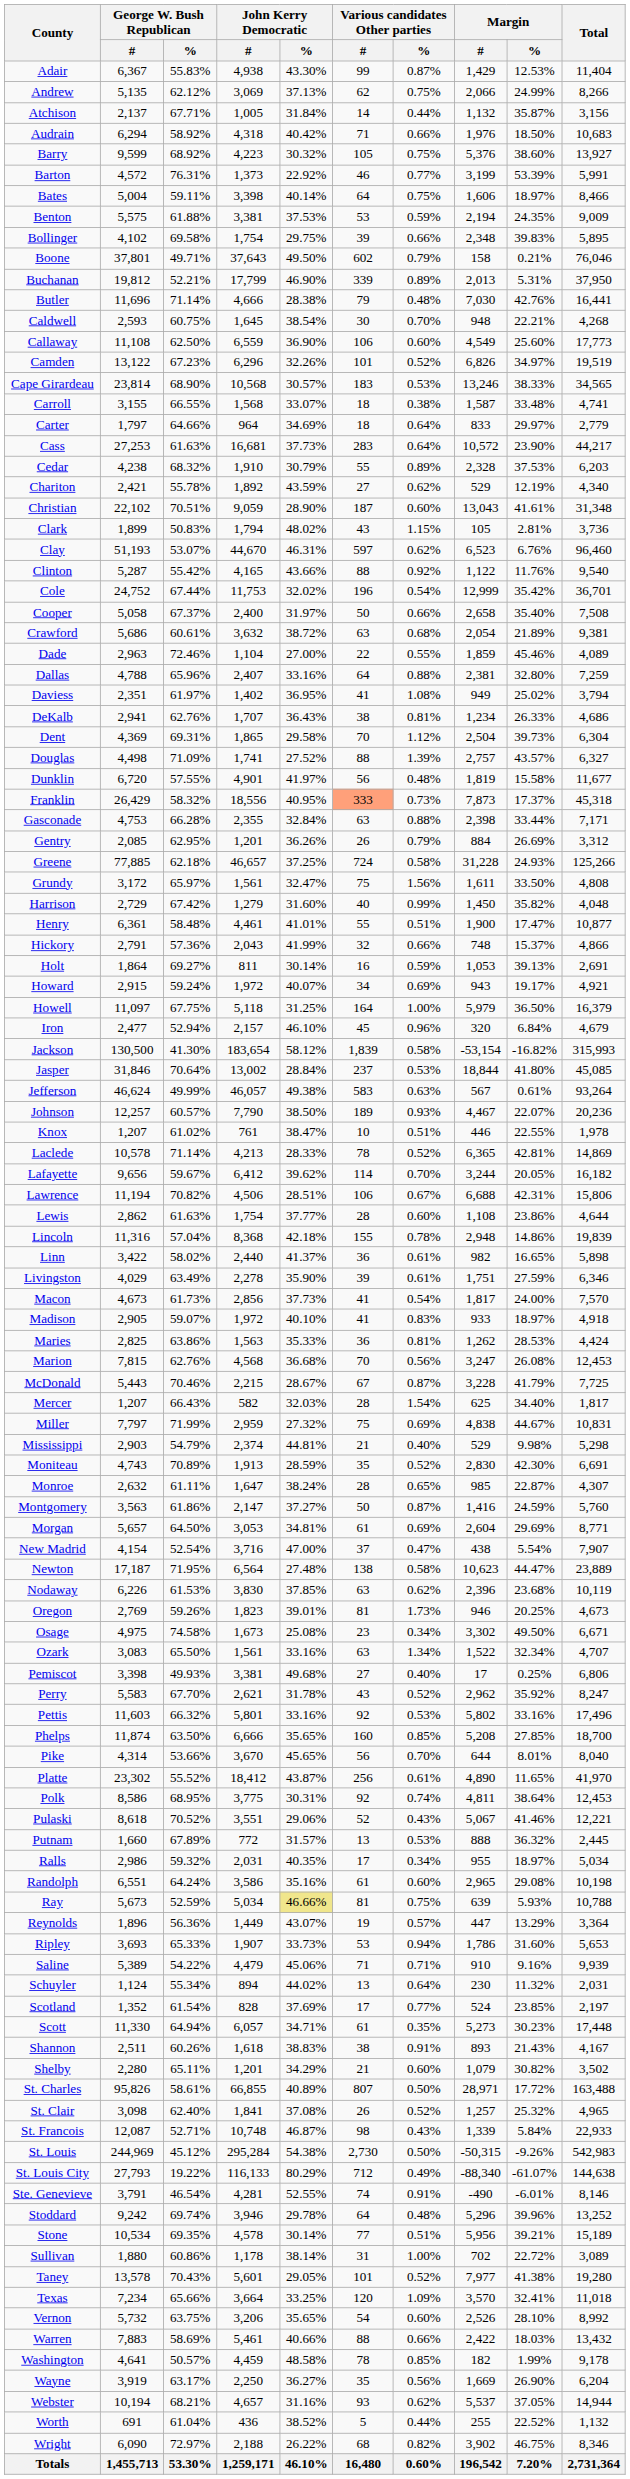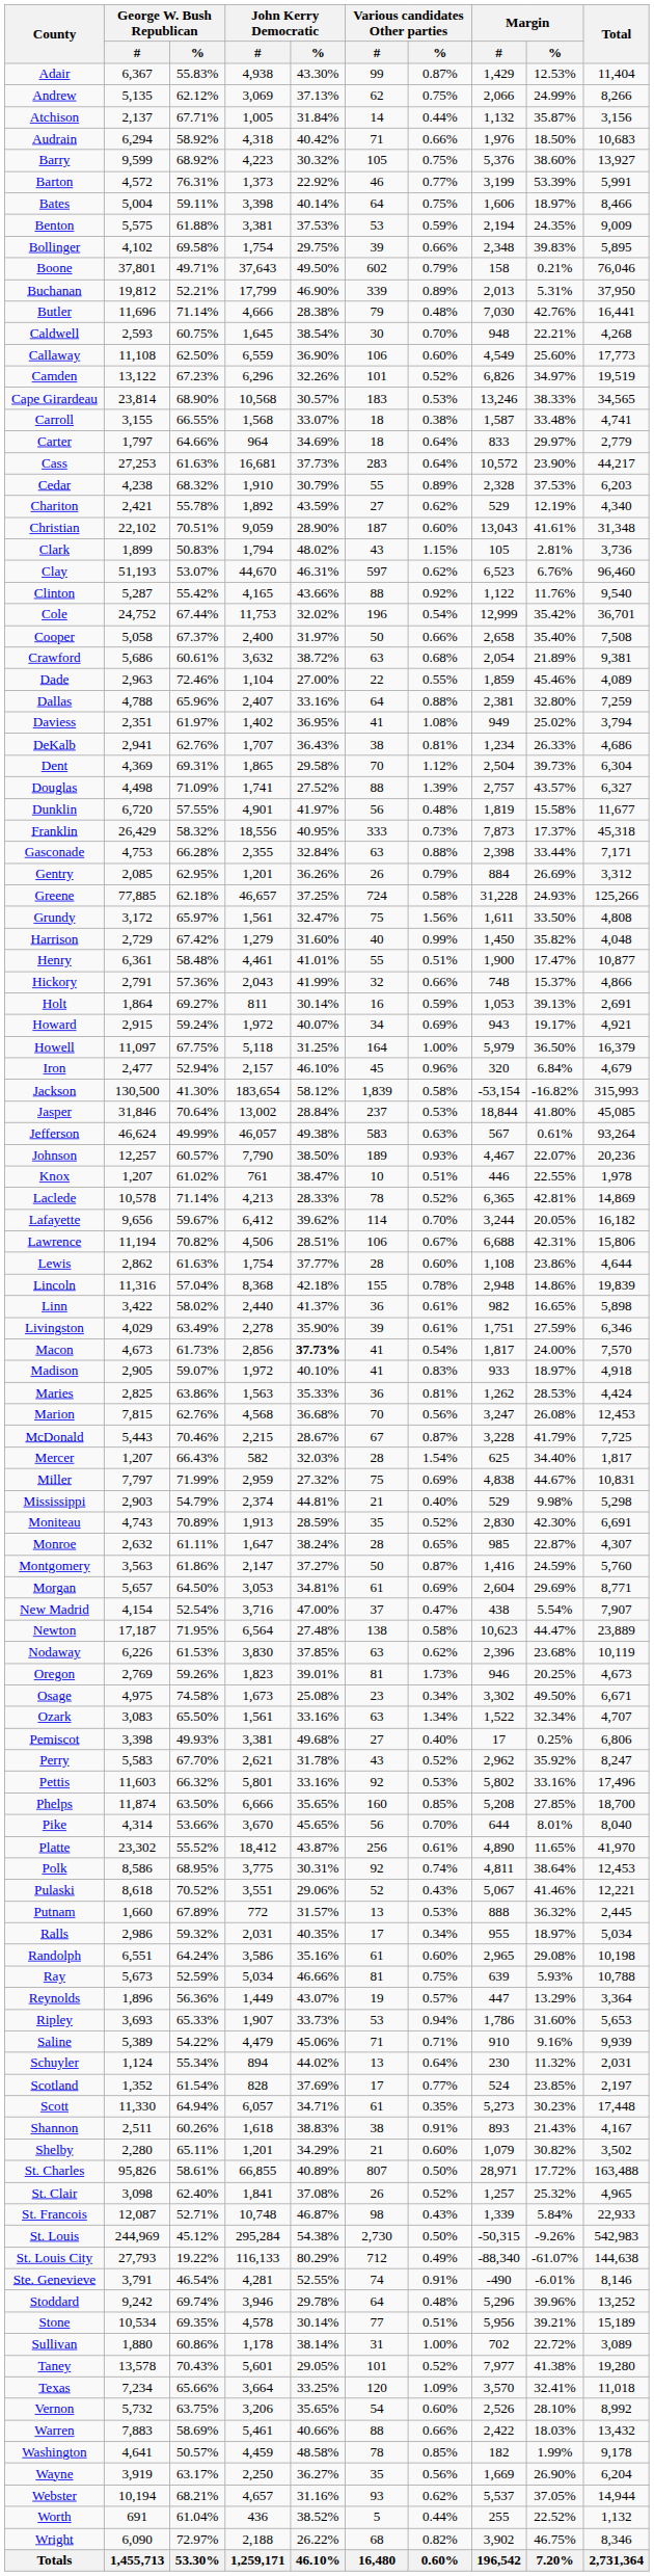Franklin | Various candidates Other parties / #: lightsalmon background -> no background
Macon | John Kerry Democratic / %: normal -> bold
Ray | John Kerry Democratic / %: khaki background -> no background
